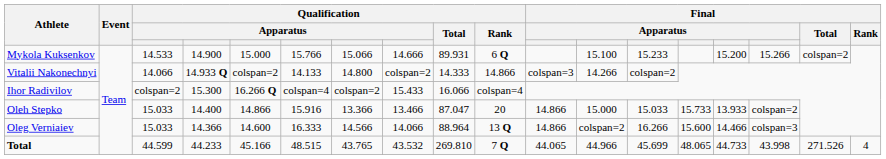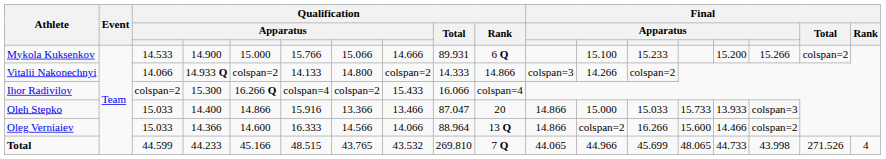Oleh Stepko | column 16: colspan=2 -> colspan=3
Oleg Verniaiev | column 16: colspan=3 -> colspan=2
